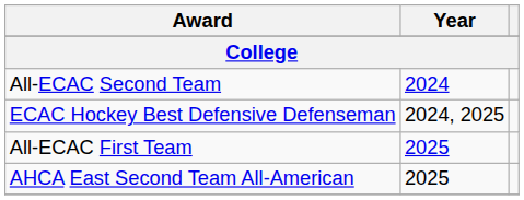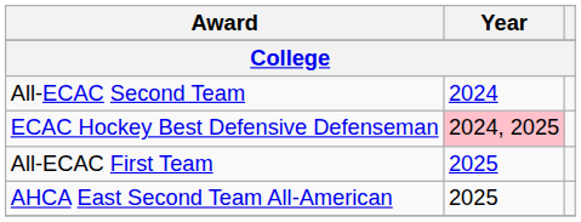ECAC Hockey Best Defensive Defenseman | Year: no background -> pink background
